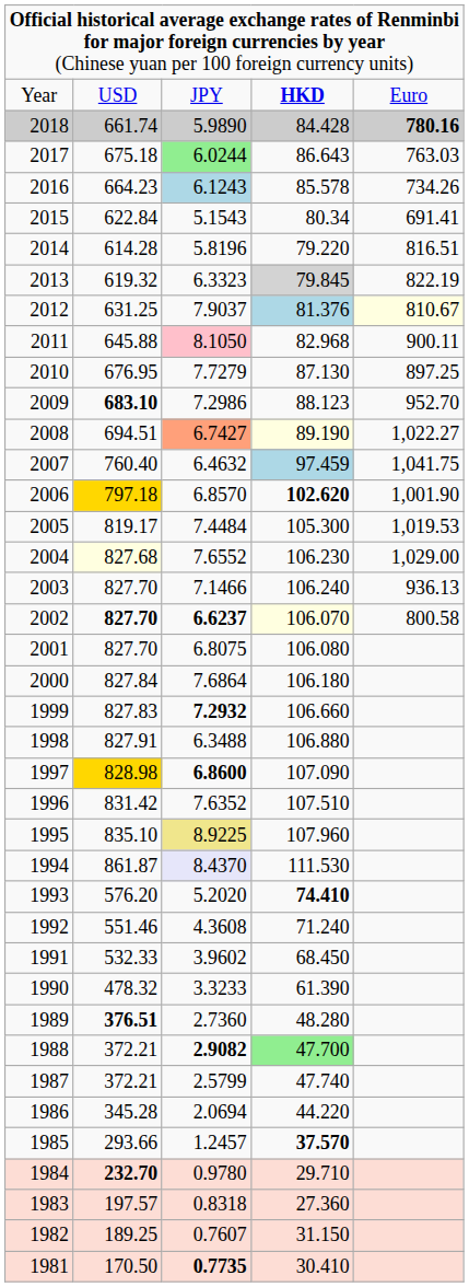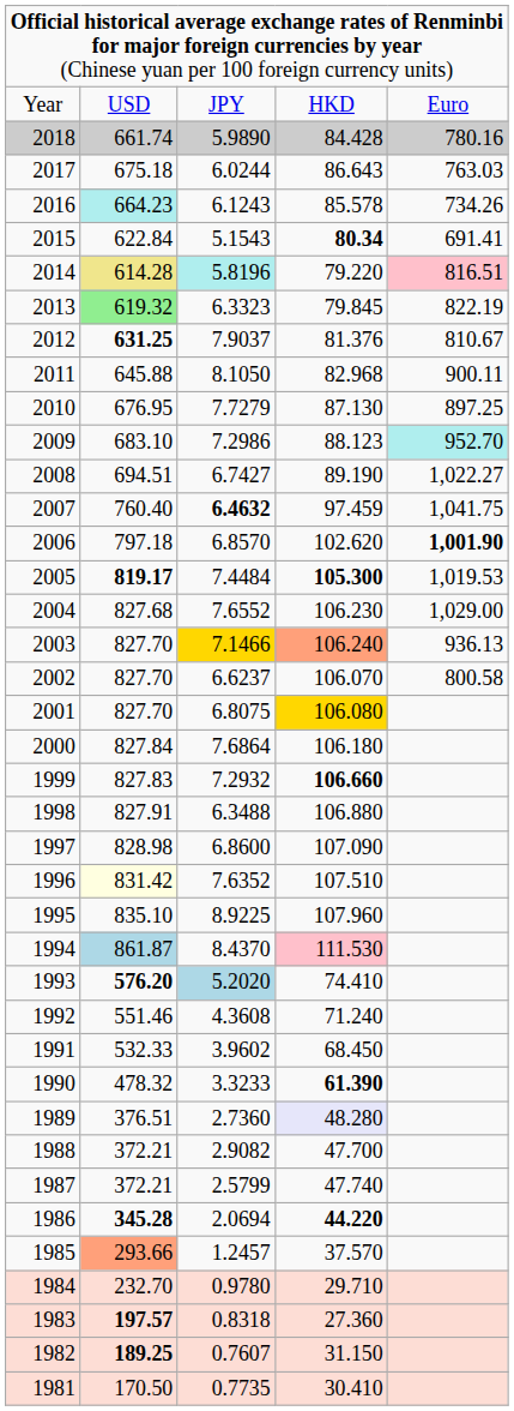Year | column 4: bold -> normal
2018 | column 5: bold -> normal
2017 | column 3: lightgreen background -> no background
2016 | column 2: no background -> paleturquoise background
2016 | column 3: lightblue background -> no background
2015 | column 4: normal -> bold
2014 | column 2: no background -> khaki background
2014 | column 3: no background -> paleturquoise background
2014 | column 5: no background -> pink background
2013 | column 2: no background -> lightgreen background
2013 | column 4: lightgrey background -> no background
2012 | column 2: normal -> bold
2012 | column 4: lightblue background -> no background
2012 | column 5: lightyellow background -> no background
2011 | column 3: pink background -> no background
2009 | column 2: bold -> normal
2009 | column 5: no background -> paleturquoise background
2008 | column 3: lightsalmon background -> no background
2008 | column 4: lightyellow background -> no background
2007 | column 3: normal -> bold
2007 | column 4: lightblue background -> no background
2006 | column 2: gold background -> no background
2006 | column 4: bold -> normal
2006 | column 5: normal -> bold
2005 | column 2: normal -> bold
2005 | column 4: normal -> bold
2004 | column 2: lightyellow background -> no background
2003 | column 3: no background -> gold background
2003 | column 4: no background -> lightsalmon background
2002 | column 2: bold -> normal
2002 | column 3: bold -> normal
2002 | column 4: lightyellow background -> no background
2001 | column 4: no background -> gold background
1999 | column 3: bold -> normal
1999 | column 4: normal -> bold
1997 | column 2: gold background -> no background
1997 | column 3: bold -> normal
1996 | column 2: no background -> lightyellow background
1995 | column 3: khaki background -> no background
1994 | column 2: no background -> lightblue background
1994 | column 3: lavender background -> no background
1994 | column 4: no background -> pink background
1993 | column 2: normal -> bold
1993 | column 3: no background -> lightblue background
1993 | column 4: bold -> normal
1990 | column 4: normal -> bold
1989 | column 2: bold -> normal
1989 | column 4: no background -> lavender background
1988 | column 3: bold -> normal
1988 | column 4: lightgreen background -> no background
1986 | column 2: normal -> bold
1986 | column 4: normal -> bold
1985 | column 2: no background -> lightsalmon background
1985 | column 4: bold -> normal
1984 | column 2: bold -> normal
1983 | column 2: normal -> bold
1982 | column 2: normal -> bold
1981 | column 3: bold -> normal
